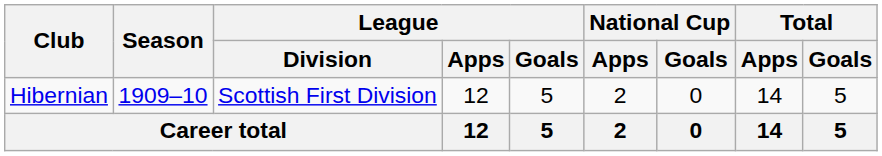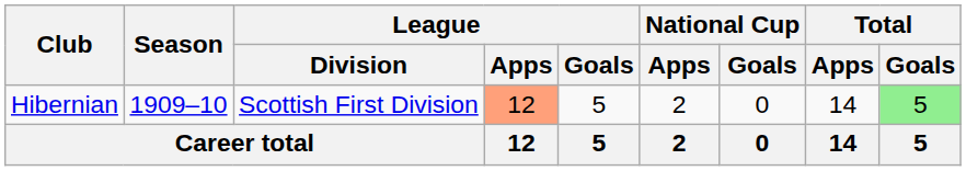Hibernian | League / Apps: no background -> lightsalmon background
Hibernian | Total / Goals: no background -> lightgreen background
